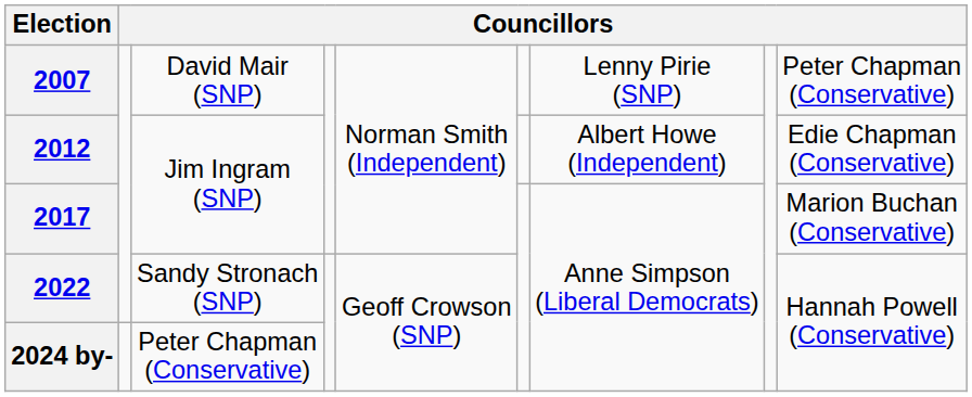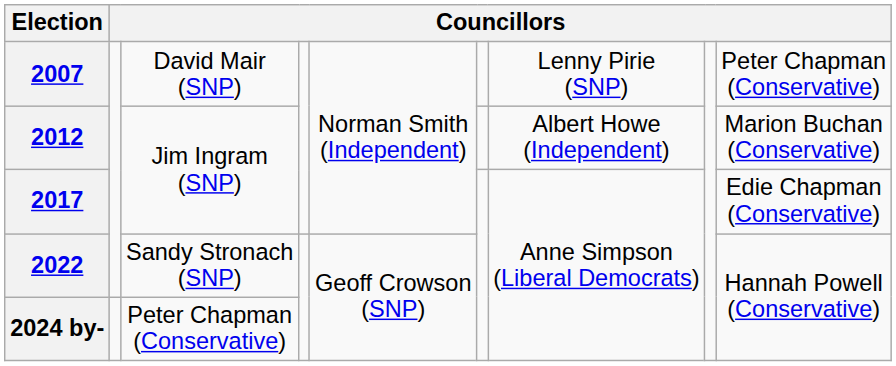2012 | column 9: Edie Chapman (Conservative) -> Marion Buchan (Conservative)
2017 | column 9: Marion Buchan (Conservative) -> Edie Chapman (Conservative)
